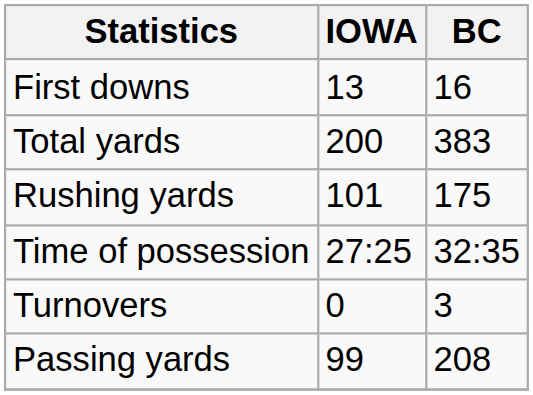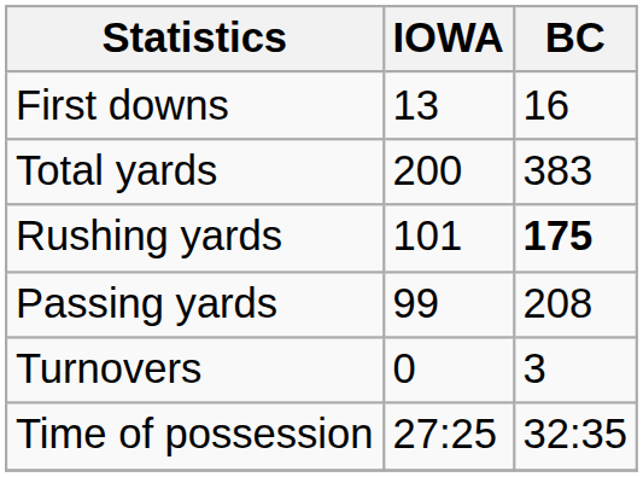Rushing yards | BC: normal -> bold
rows swapped: Passing yards <-> Time of possession
